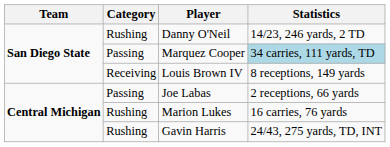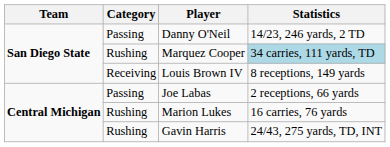Danny O'Neil | Category: Rushing -> Passing
Marquez Cooper | Category: Passing -> Rushing
